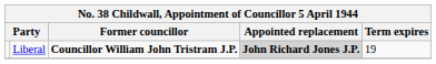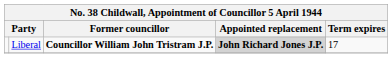Liberal | Term expires: 19 -> 17
